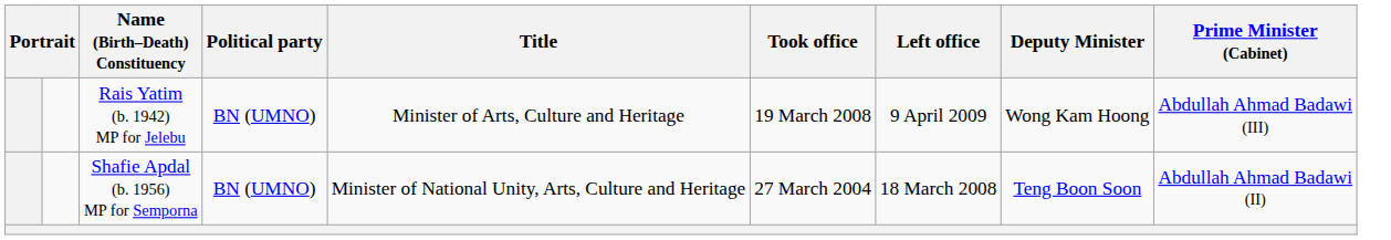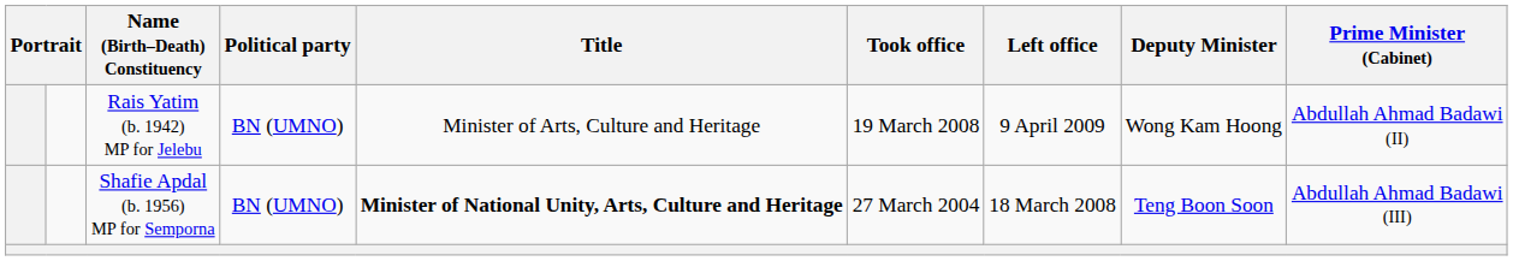Rais Yatim (b. 1942) MP for Jelebu | Prime Minister (Cabinet): Abdullah Ahmad Badawi (III) -> Abdullah Ahmad Badawi (II)
Shafie Apdal (b. 1956) MP for Semporna | Title: normal -> bold
Shafie Apdal (b. 1956) MP for Semporna | Prime Minister (Cabinet): Abdullah Ahmad Badawi (II) -> Abdullah Ahmad Badawi (III)
